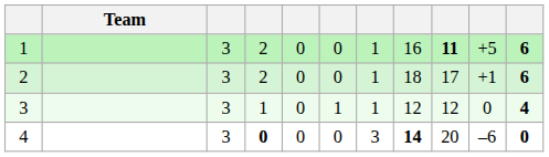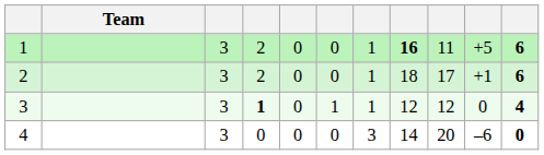row 2 | column 8: normal -> bold
row 2 | column 9: bold -> normal
row 4 | column 4: normal -> bold
row 5 | column 4: bold -> normal
row 5 | column 8: bold -> normal
